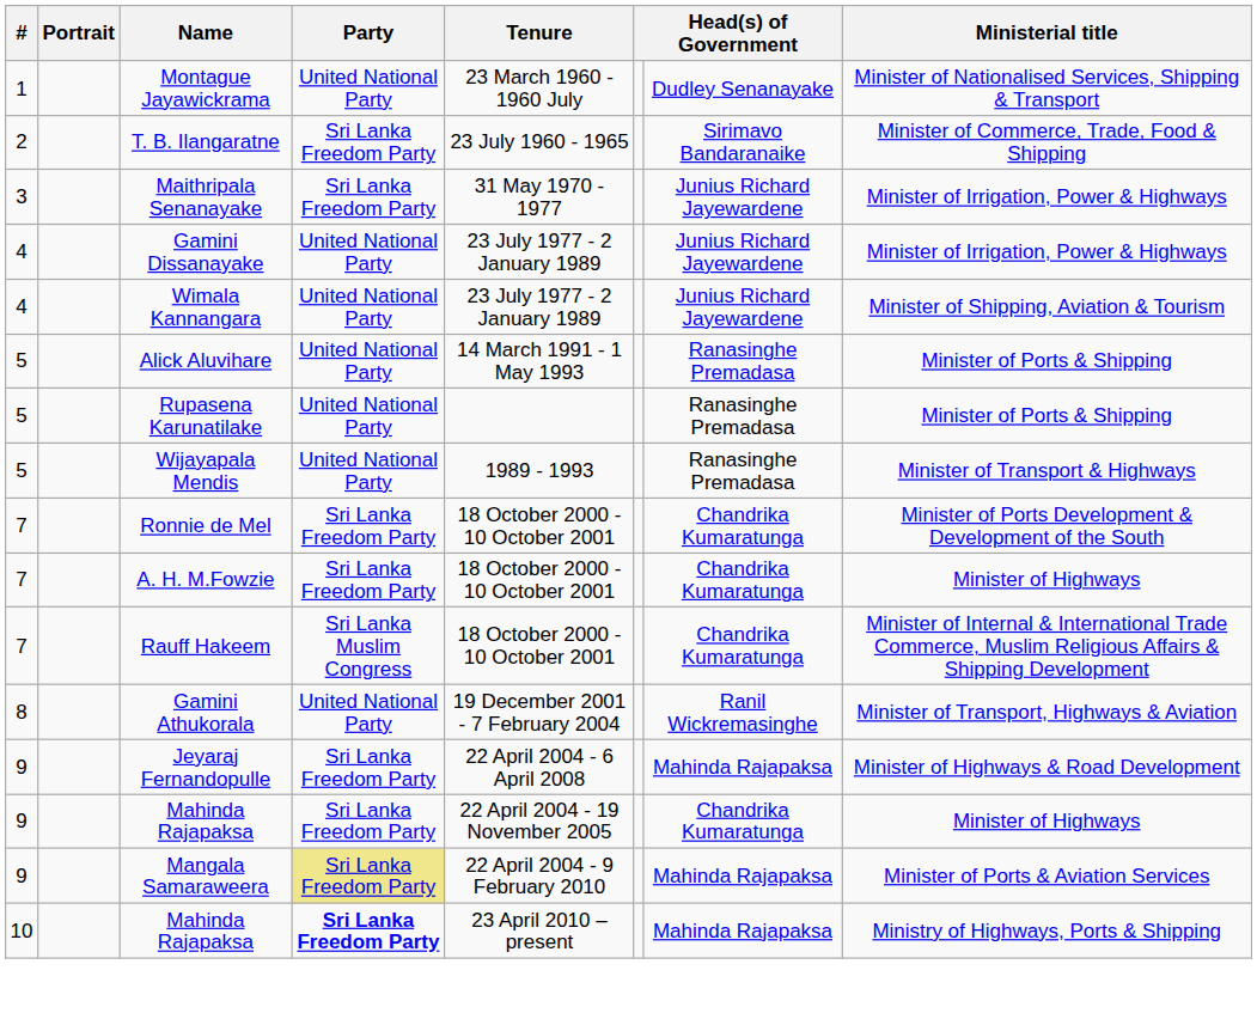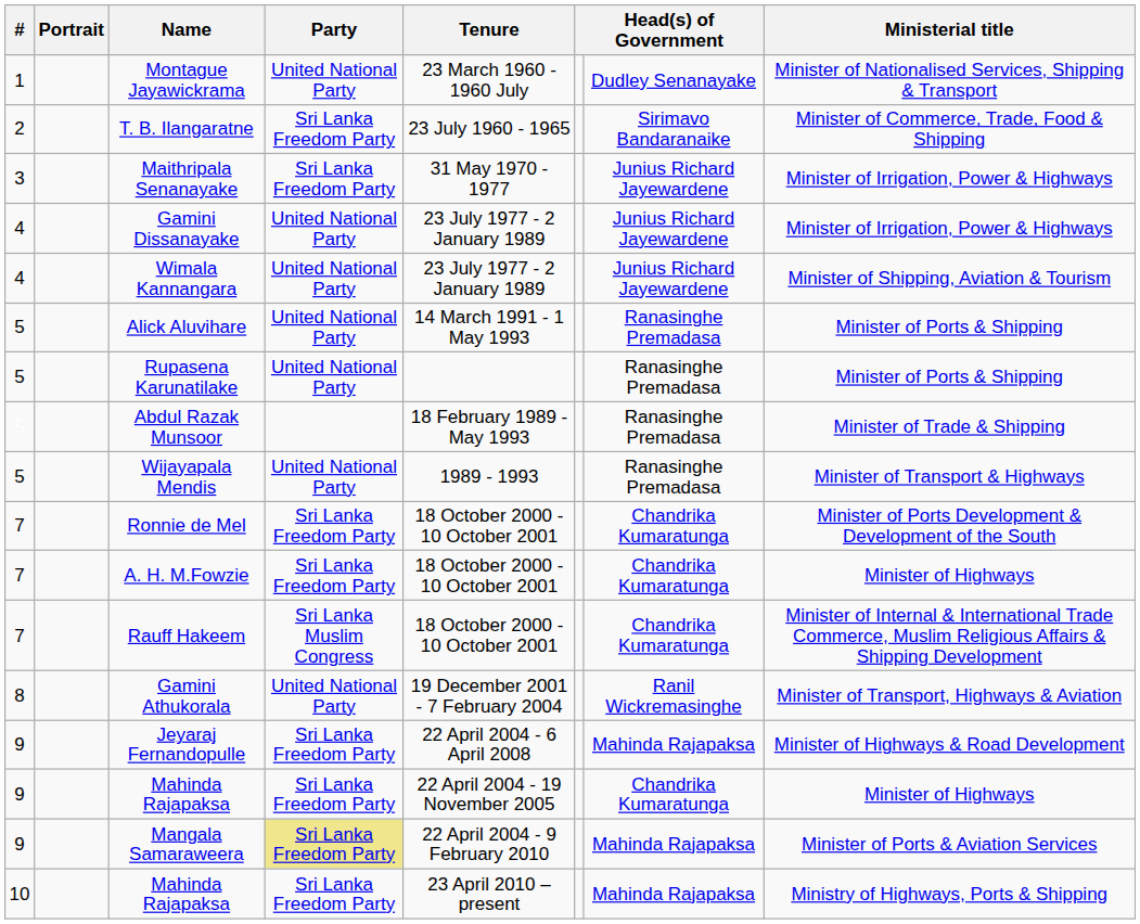+ row: 5 | Abdul Razak Munsoor | 18 February 1989 - May 1993 | Ranasinghe Premadasa | Minister of Trade & Shipping
10 / Mahinda Rajapaksa | Party: bold -> normal
